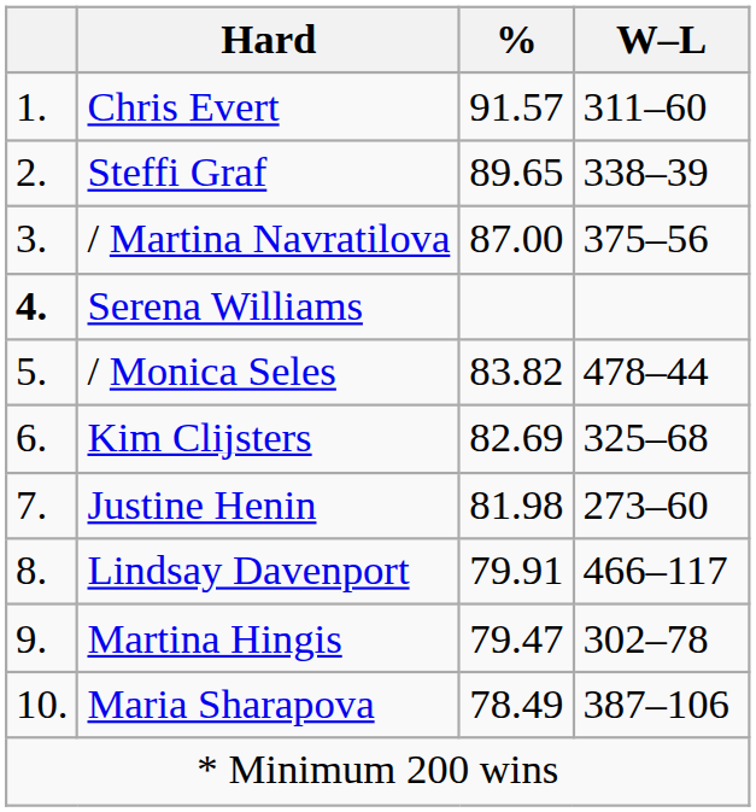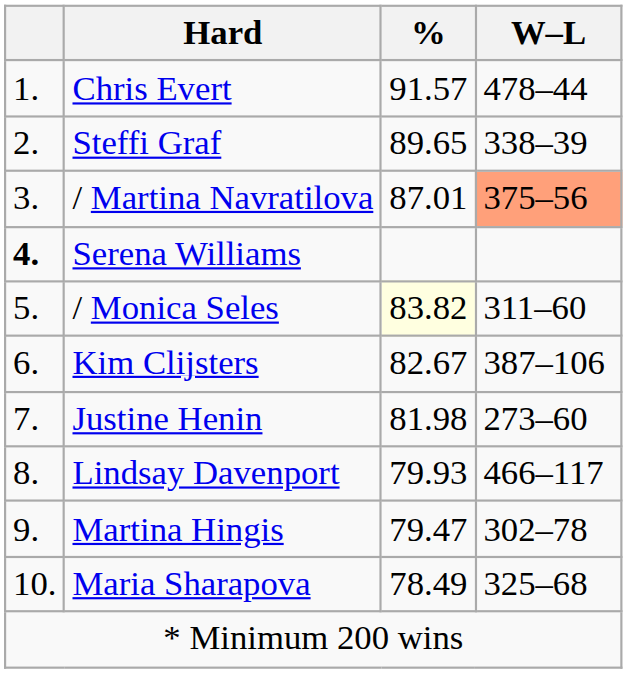Chris Evert | W–L: 311–60 -> 478–44
/ Martina Navratilova | %: 87.00 -> 87.01
/ Martina Navratilova | W–L: no background -> lightsalmon background
/ Monica Seles | %: no background -> lightyellow background
/ Monica Seles | W–L: 478–44 -> 311–60
Kim Clijsters | %: 82.69 -> 82.67
Kim Clijsters | W–L: 325–68 -> 387–106
Lindsay Davenport | %: 79.91 -> 79.93
Maria Sharapova | W–L: 387–106 -> 325–68
